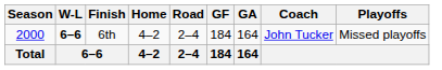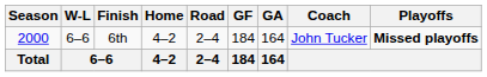6th | W-L: bold -> normal
6th | Playoffs: normal -> bold
